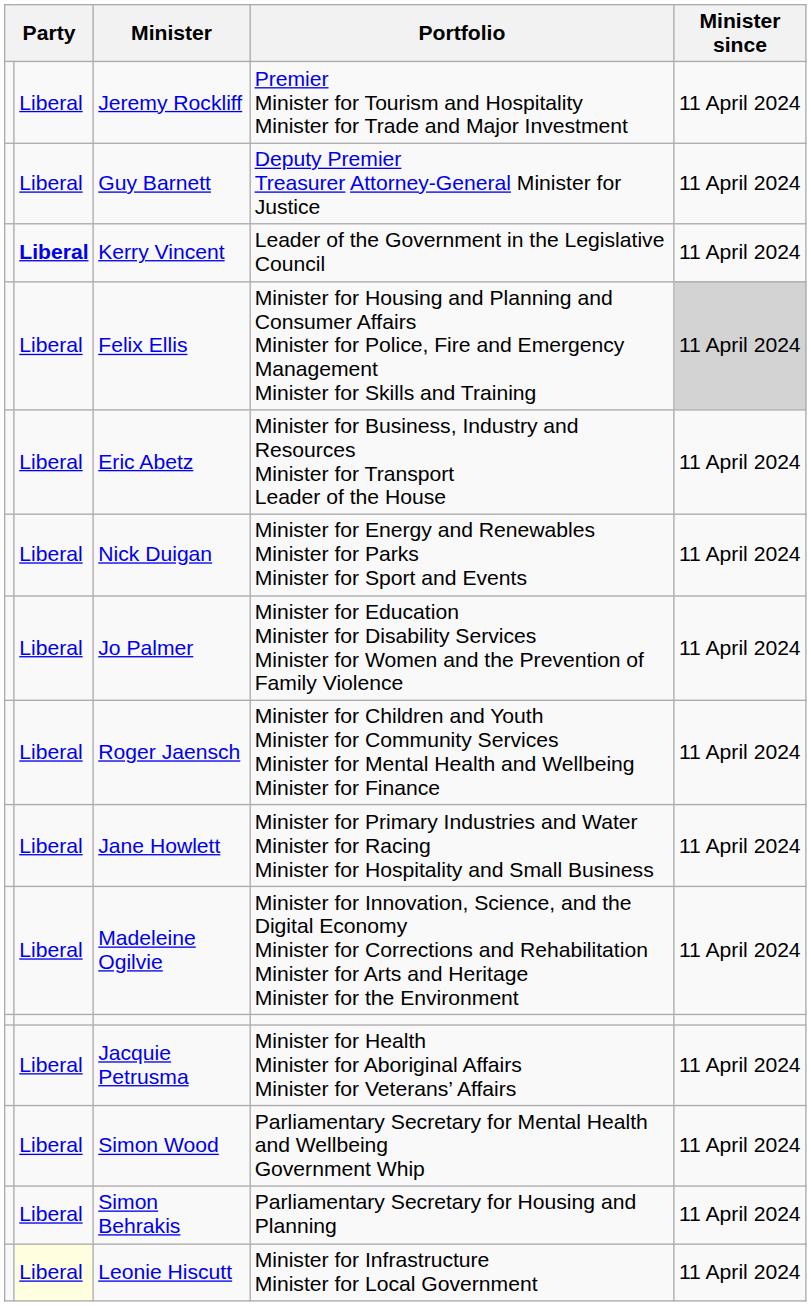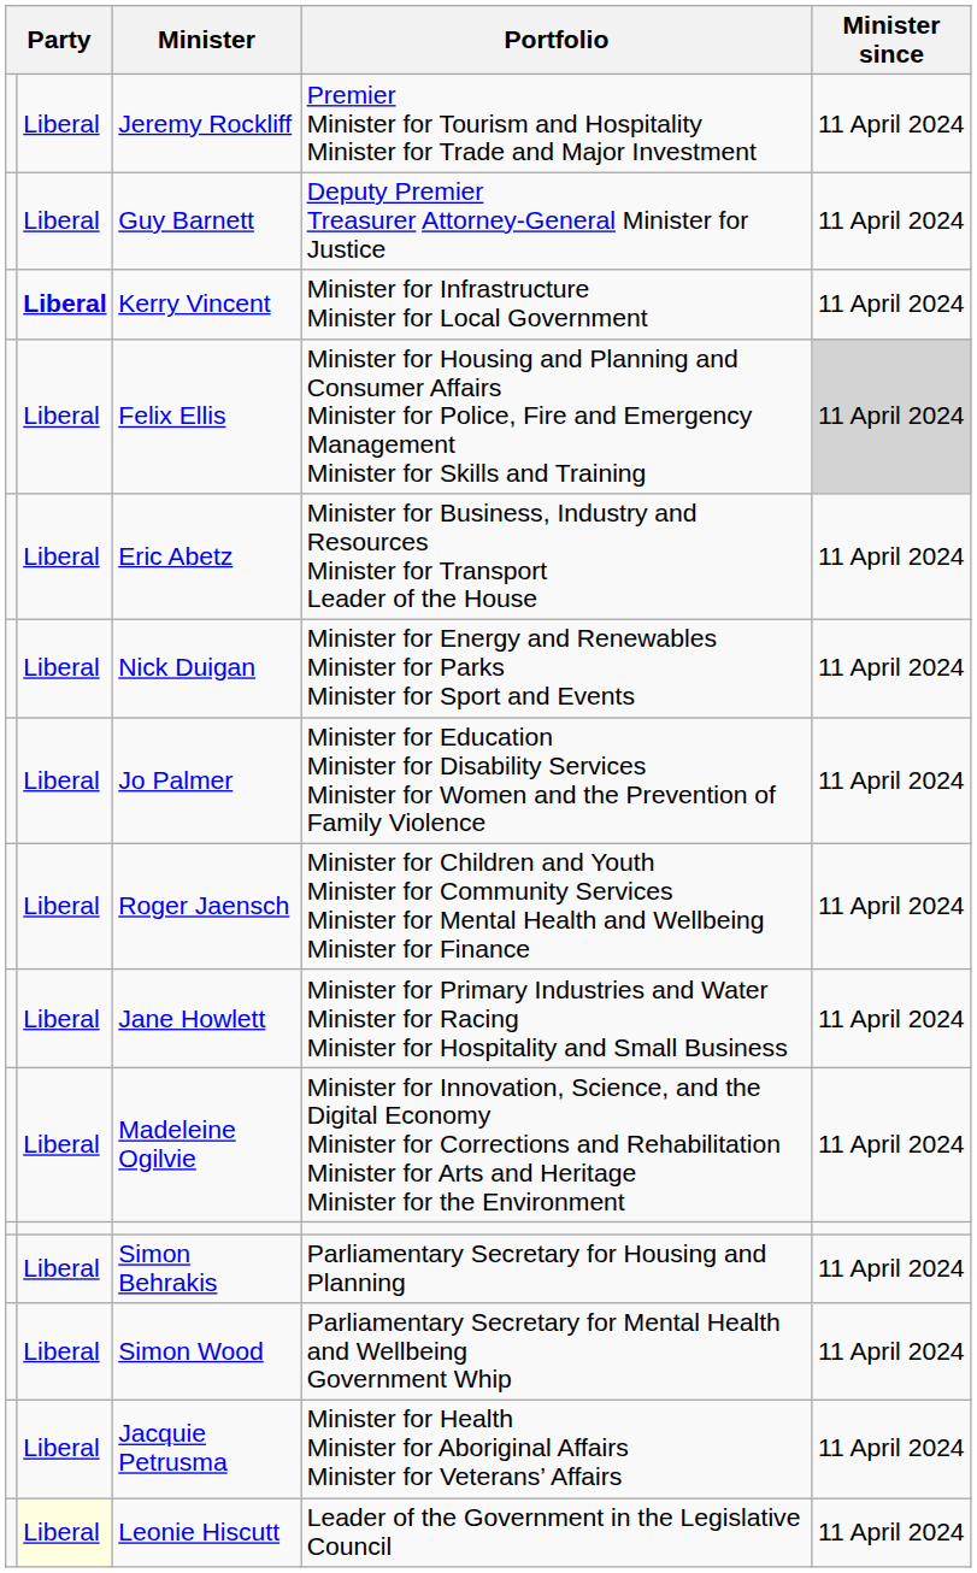Kerry Vincent | Portfolio: Leader of the Government in the Legislative Council -> Minister for Infrastructure Minister for Local Government
rows swapped: Jacquie Petrusma <-> Simon Behrakis
Leonie Hiscutt | Portfolio: Minister for Infrastructure Minister for Local Government -> Leader of the Government in the Legislative Council
